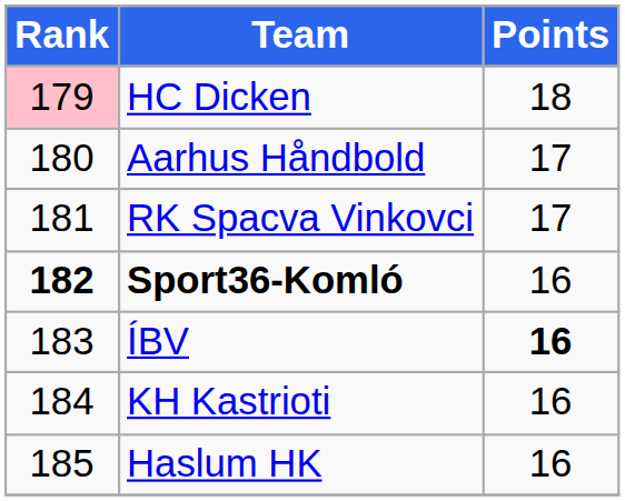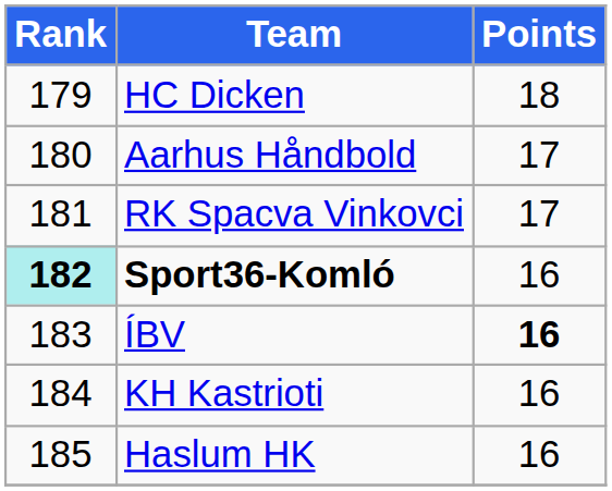HC Dicken | Rank: pink background -> no background
Sport36-Komló | Rank: no background -> paleturquoise background
